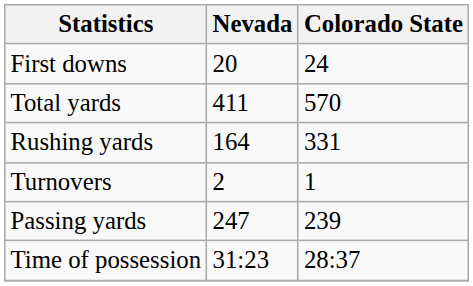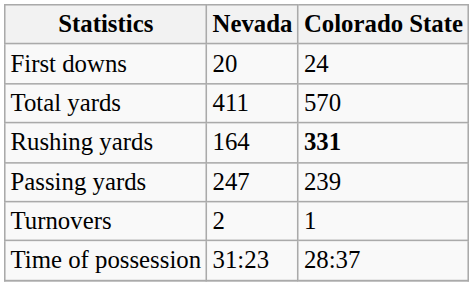Rushing yards | Colorado State: normal -> bold
rows swapped: Passing yards <-> Turnovers
